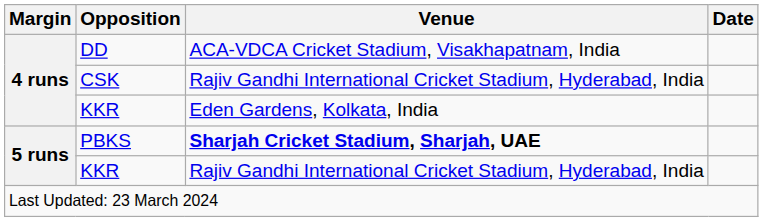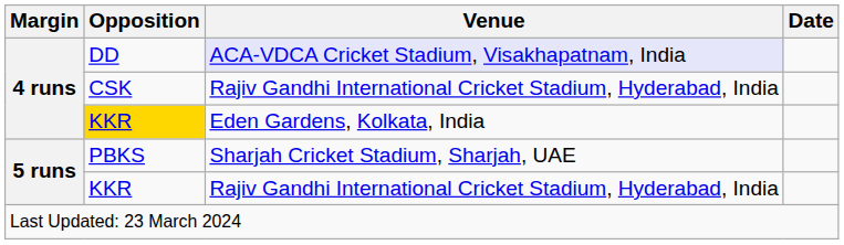DD | Venue: no background -> lavender background
KKR / Eden Gardens, Kolkata, India | Opposition: no background -> gold background
PBKS | Venue: bold -> normal
